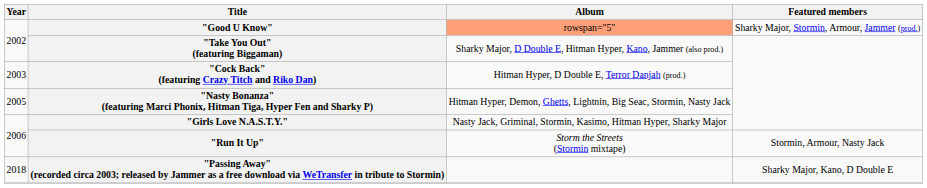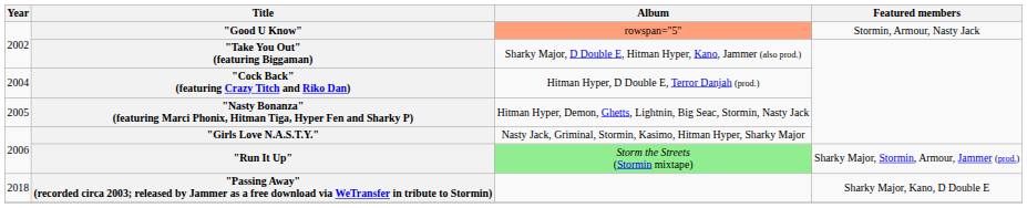"Good U Know" | Featured members: Sharky Major, Stormin, Armour, Jammer (prod.) -> Stormin, Armour, Nasty Jack
"Cock Back" (featuring Crazy Titch and Riko Dan) | Year: 2003 -> 2004
"Run It Up" | Album: no background -> lightgreen background
"Run It Up" | Featured members: Stormin, Armour, Nasty Jack -> Sharky Major, Stormin, Armour, Jammer (prod.)
